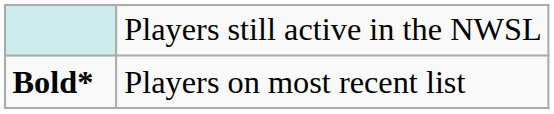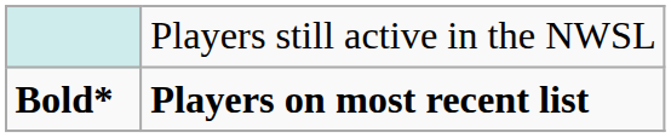Bold* | column 2: normal -> bold
